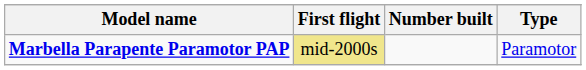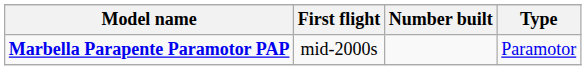Marbella Parapente Paramotor PAP | First flight: khaki background -> no background
